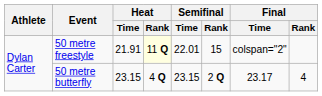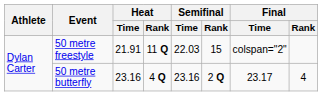50 metre freestyle | Heat / Rank: lightyellow background -> no background
50 metre freestyle | Semifinal / Time: 22.01 -> 22.03
50 metre butterfly | Heat / Time: 23.15 -> 23.16
50 metre butterfly | Semifinal / Time: 23.15 -> 23.16
